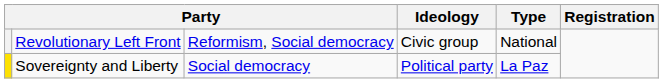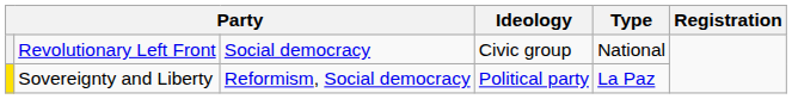Revolutionary Left Front | column 3: Reformism, Social democracy -> Social democracy
Sovereignty and Liberty | column 3: Social democracy -> Reformism, Social democracy
